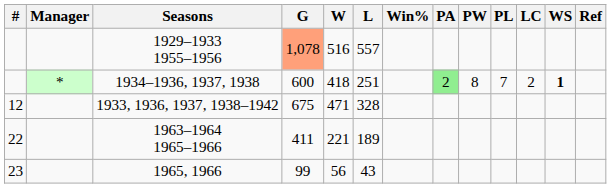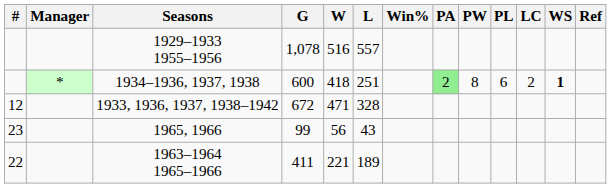1929–1933 1955–1956 | G: lightsalmon background -> no background
1934–1936, 1937, 1938 | PL: 7 -> 6
1933, 1936, 1937, 1938–1942 | G: 675 -> 672
rows swapped: 1963–1964 1965–1966 <-> 1965, 1966
